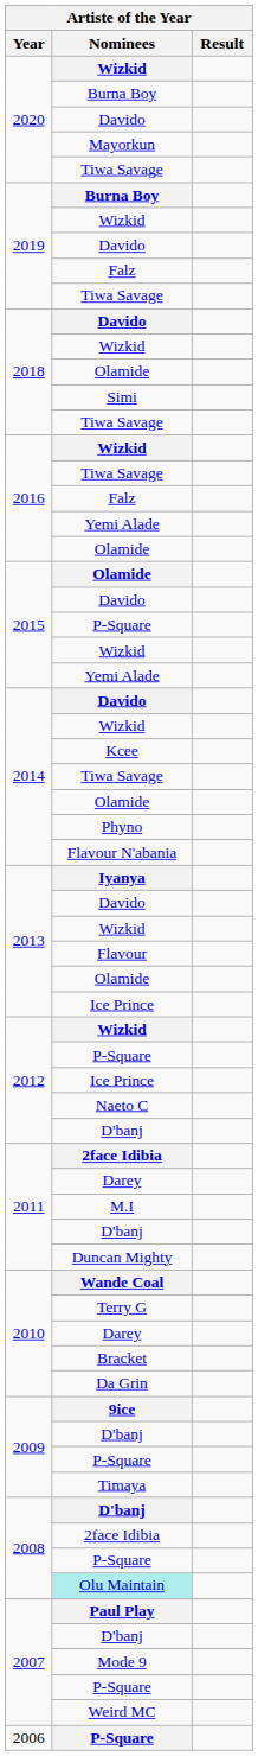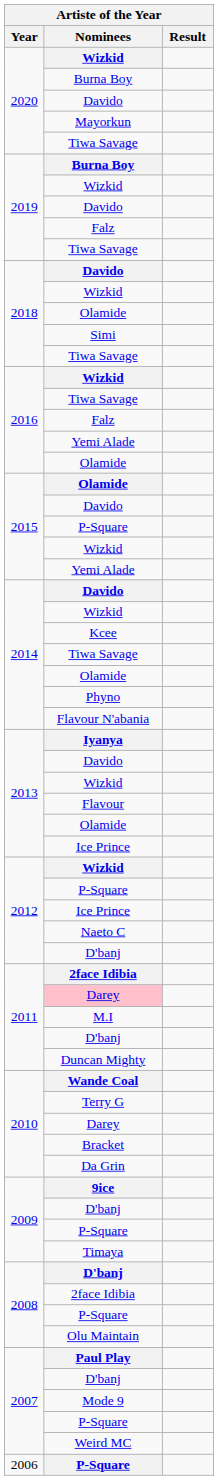2011 / Darey | Nominees: no background -> pink background
Olu Maintain | Nominees: paleturquoise background -> no background
